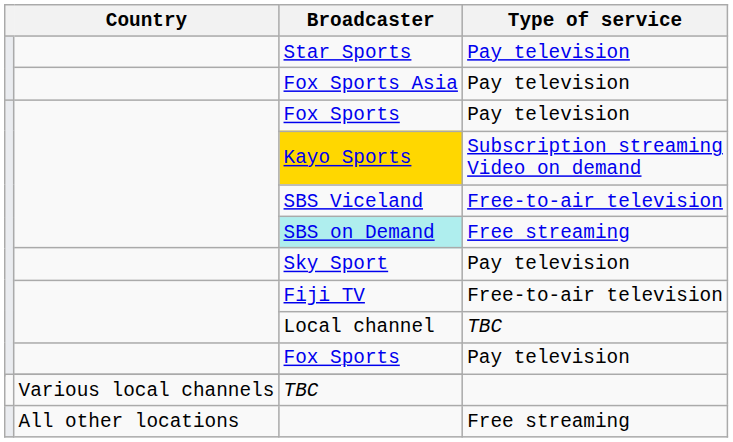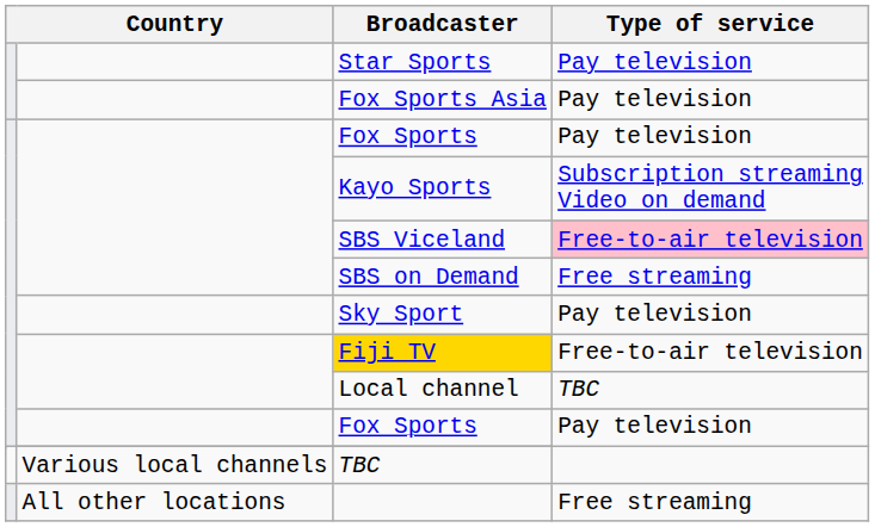Kayo Sports | Broadcaster: gold background -> no background
SBS Viceland | Type of service: no background -> pink background
SBS on Demand | Broadcaster: paleturquoise background -> no background
Fiji TV | Broadcaster: no background -> gold background
